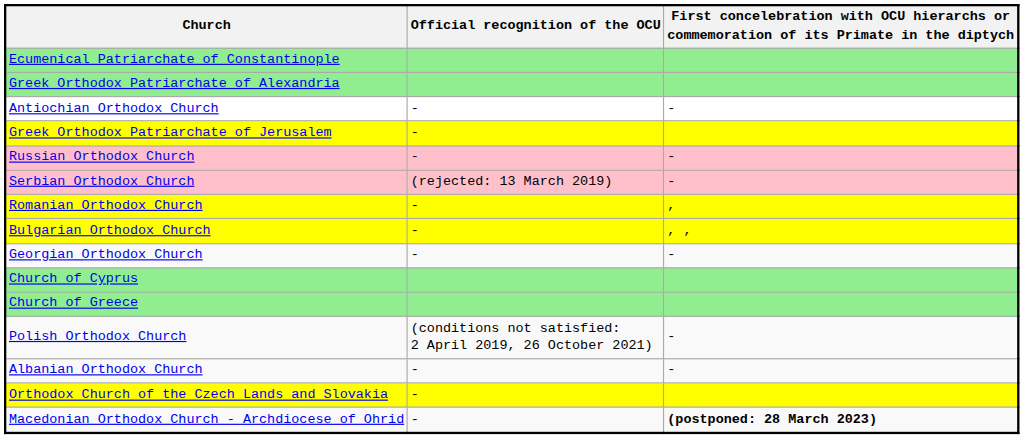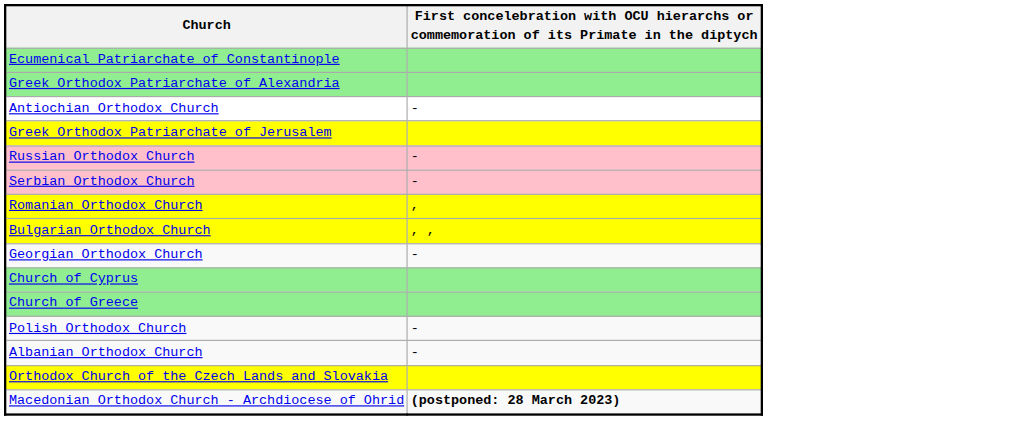- column: Official recognition of the OCU | - | - | - | (rejected: 13 March 2019) | - | - | - | (conditions not satisfied: 2 April 2019, 26 October 2021) | - | - | -
